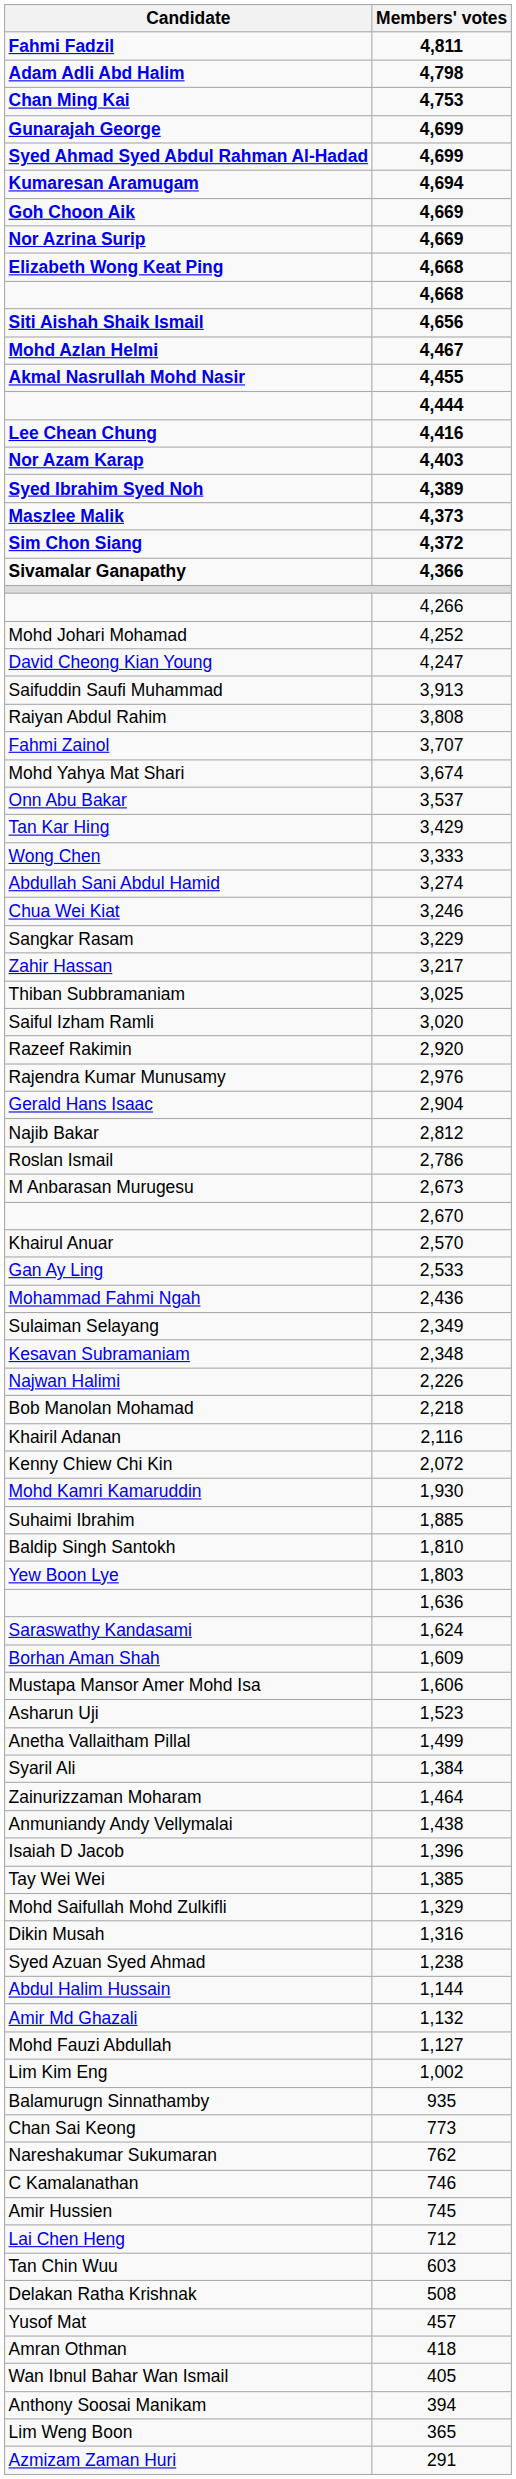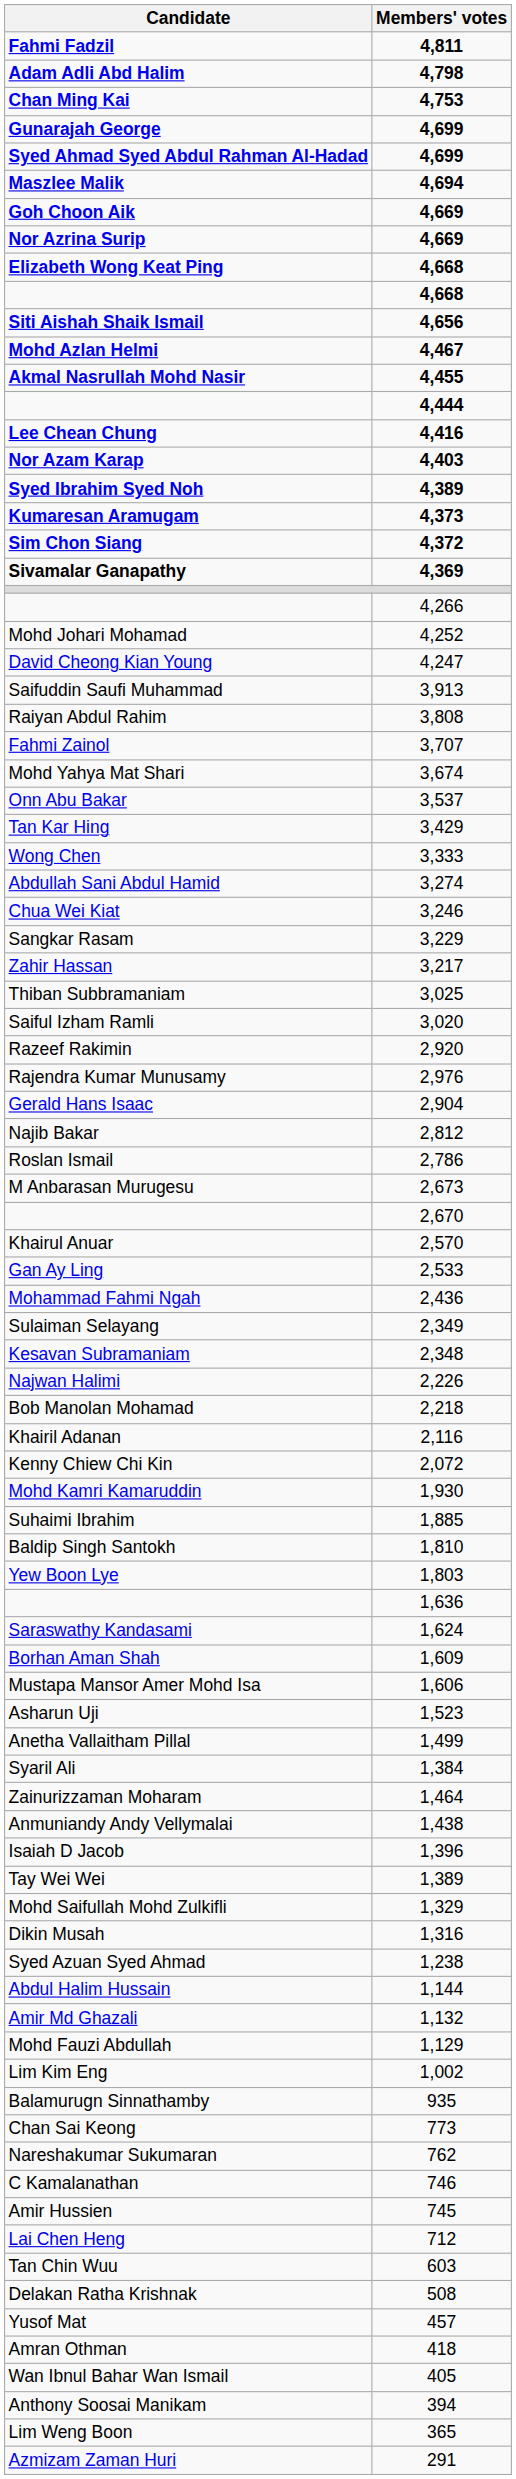row 7 | Candidate: Kumaresan Aramugam -> Maszlee Malik
row 19 | Candidate: Maszlee Malik -> Kumaresan Aramugam
row 21 | Members' votes: 4,366 -> 4,369
row 69 | Members' votes: 1,385 -> 1,389
row 75 | Members' votes: 1,127 -> 1,129
